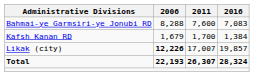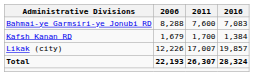Likak (city) | 2006: bold -> normal
